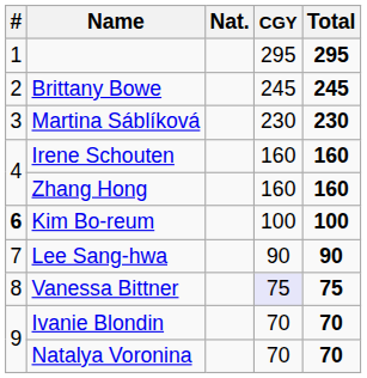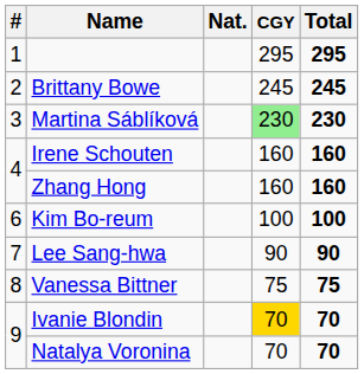Martina Sáblíková | CGY: no background -> lightgreen background
Kim Bo-reum | #: bold -> normal
Vanessa Bittner | CGY: lavender background -> no background
Ivanie Blondin | CGY: no background -> gold background
